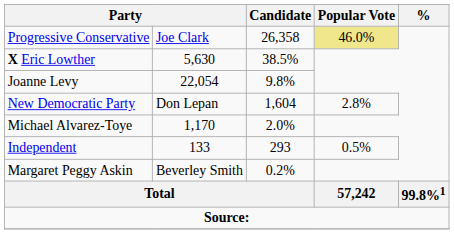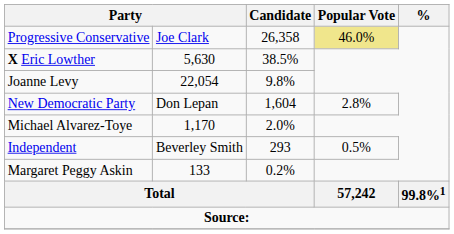Independent | column 2: 133 -> Beverley Smith
Margaret Peggy Askin | column 2: Beverley Smith -> 133
